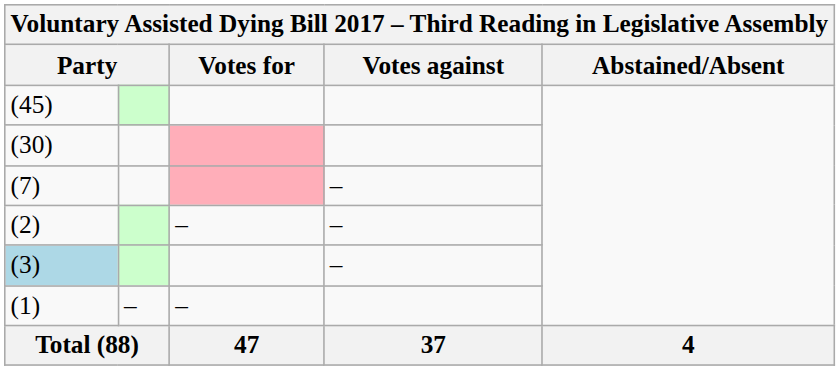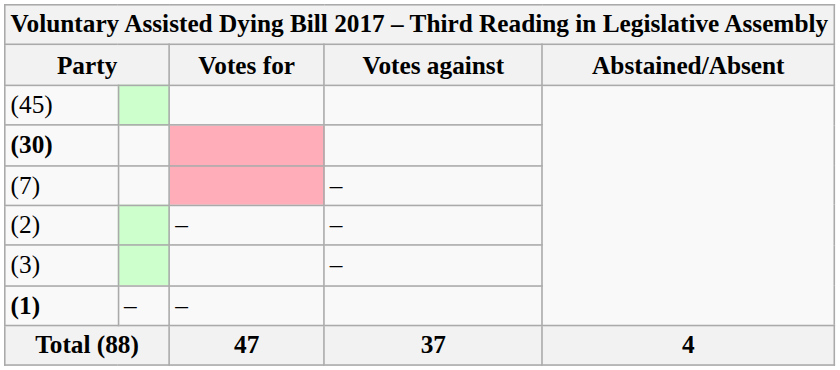(30) | column 1: normal -> bold
(3) | column 1: lightblue background -> no background
(1) | column 1: normal -> bold
